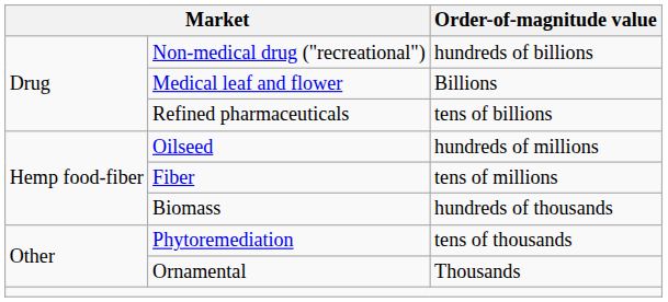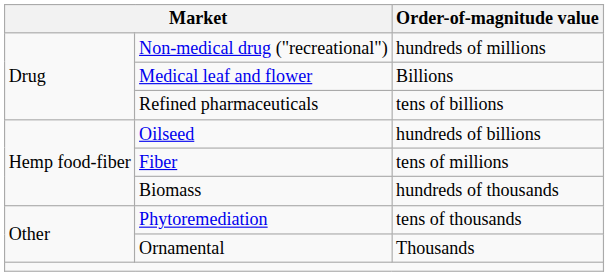Non-medical drug ("recreational") | Order-of-magnitude value: hundreds of billions -> hundreds of millions
Oilseed | Order-of-magnitude value: hundreds of millions -> hundreds of billions
